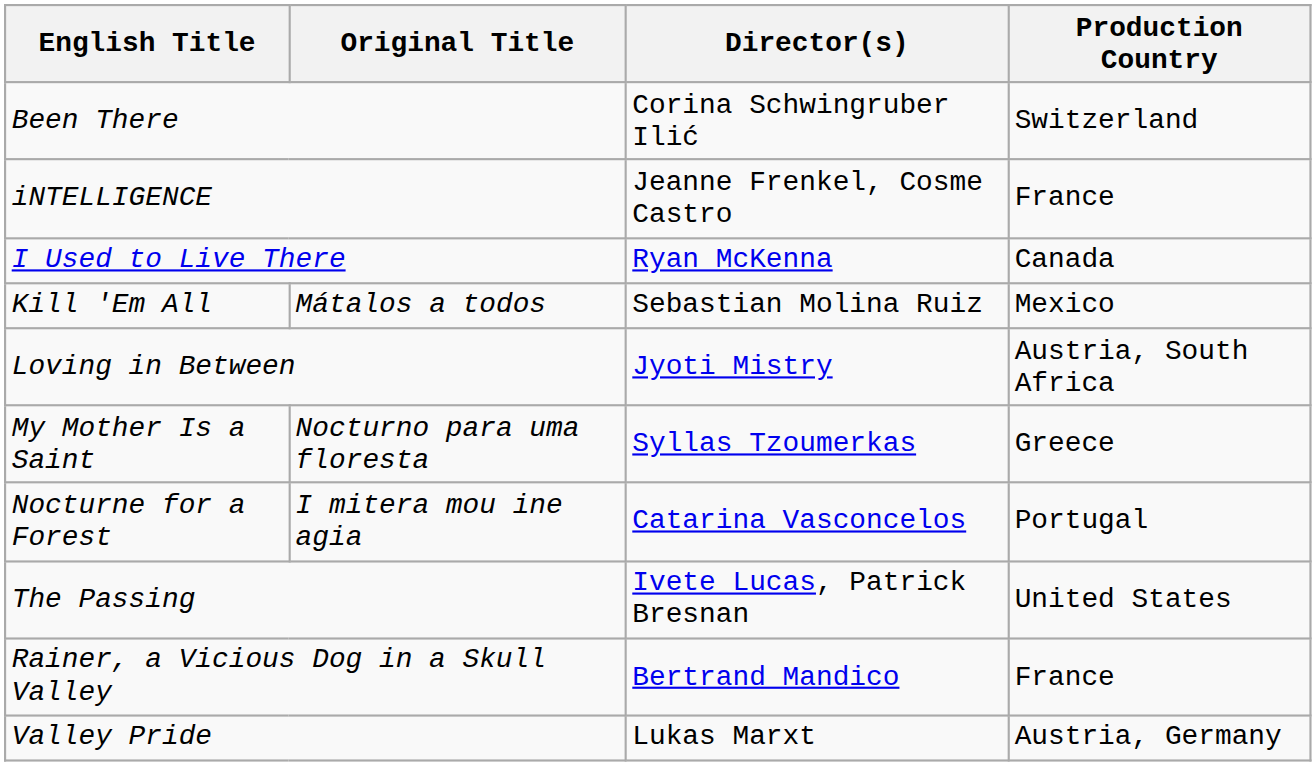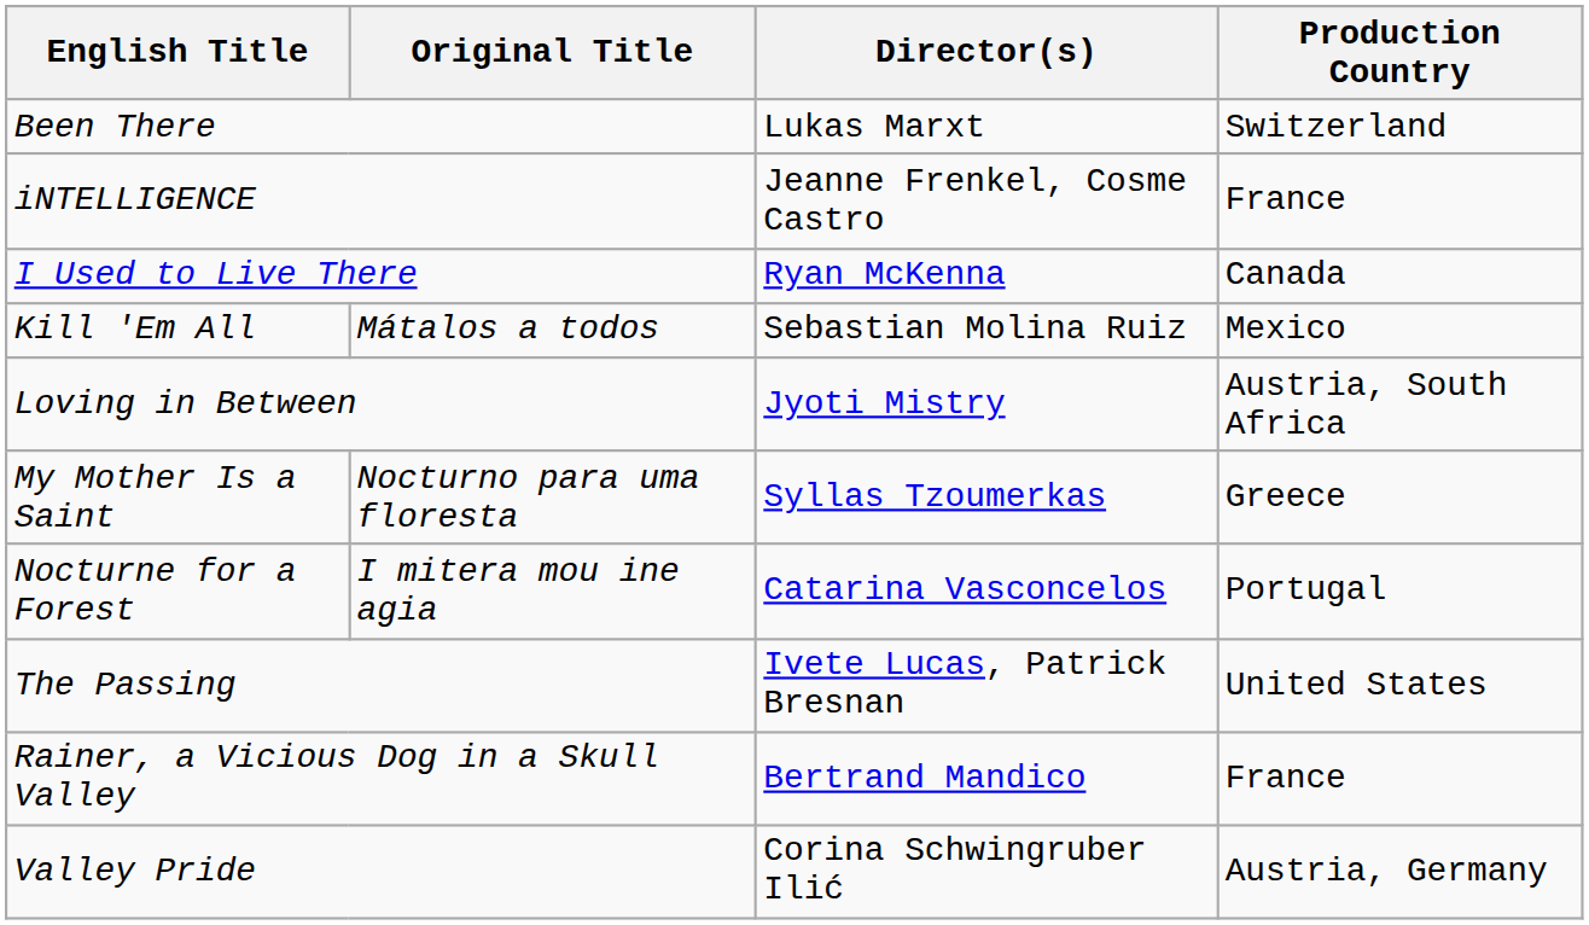Been There | Director(s): Corina Schwingruber Ilić -> Lukas Marxt
Valley Pride | Director(s): Lukas Marxt -> Corina Schwingruber Ilić
